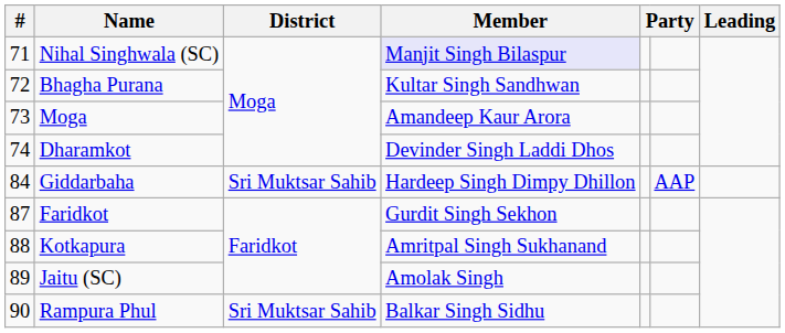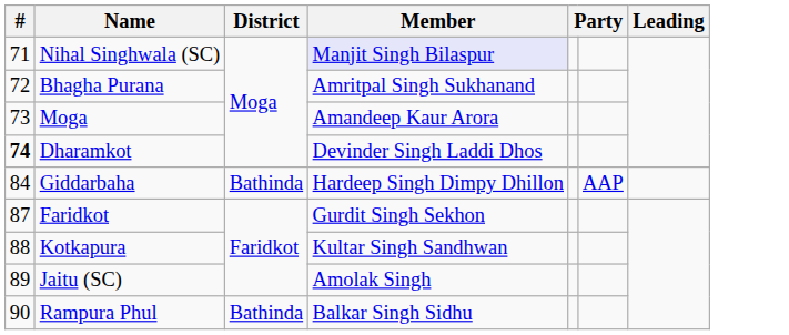Bhagha Purana | Member: Kultar Singh Sandhwan -> Amritpal Singh Sukhanand
Dharamkot | #: normal -> bold
Giddarbaha | District: Sri Muktsar Sahib -> Bathinda
Kotkapura | Member: Amritpal Singh Sukhanand -> Kultar Singh Sandhwan
Rampura Phul | District: Sri Muktsar Sahib -> Bathinda
